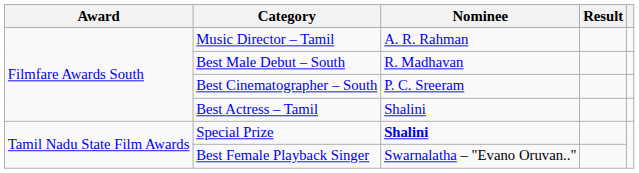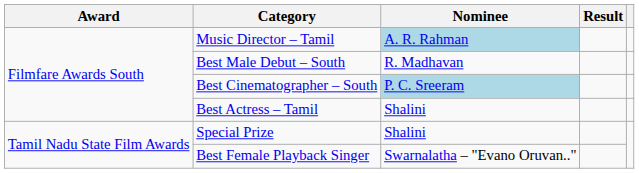Music Director – Tamil | Nominee: no background -> lightblue background
Best Cinematographer – South | Nominee: no background -> lightblue background
Special Prize | Nominee: bold -> normal
